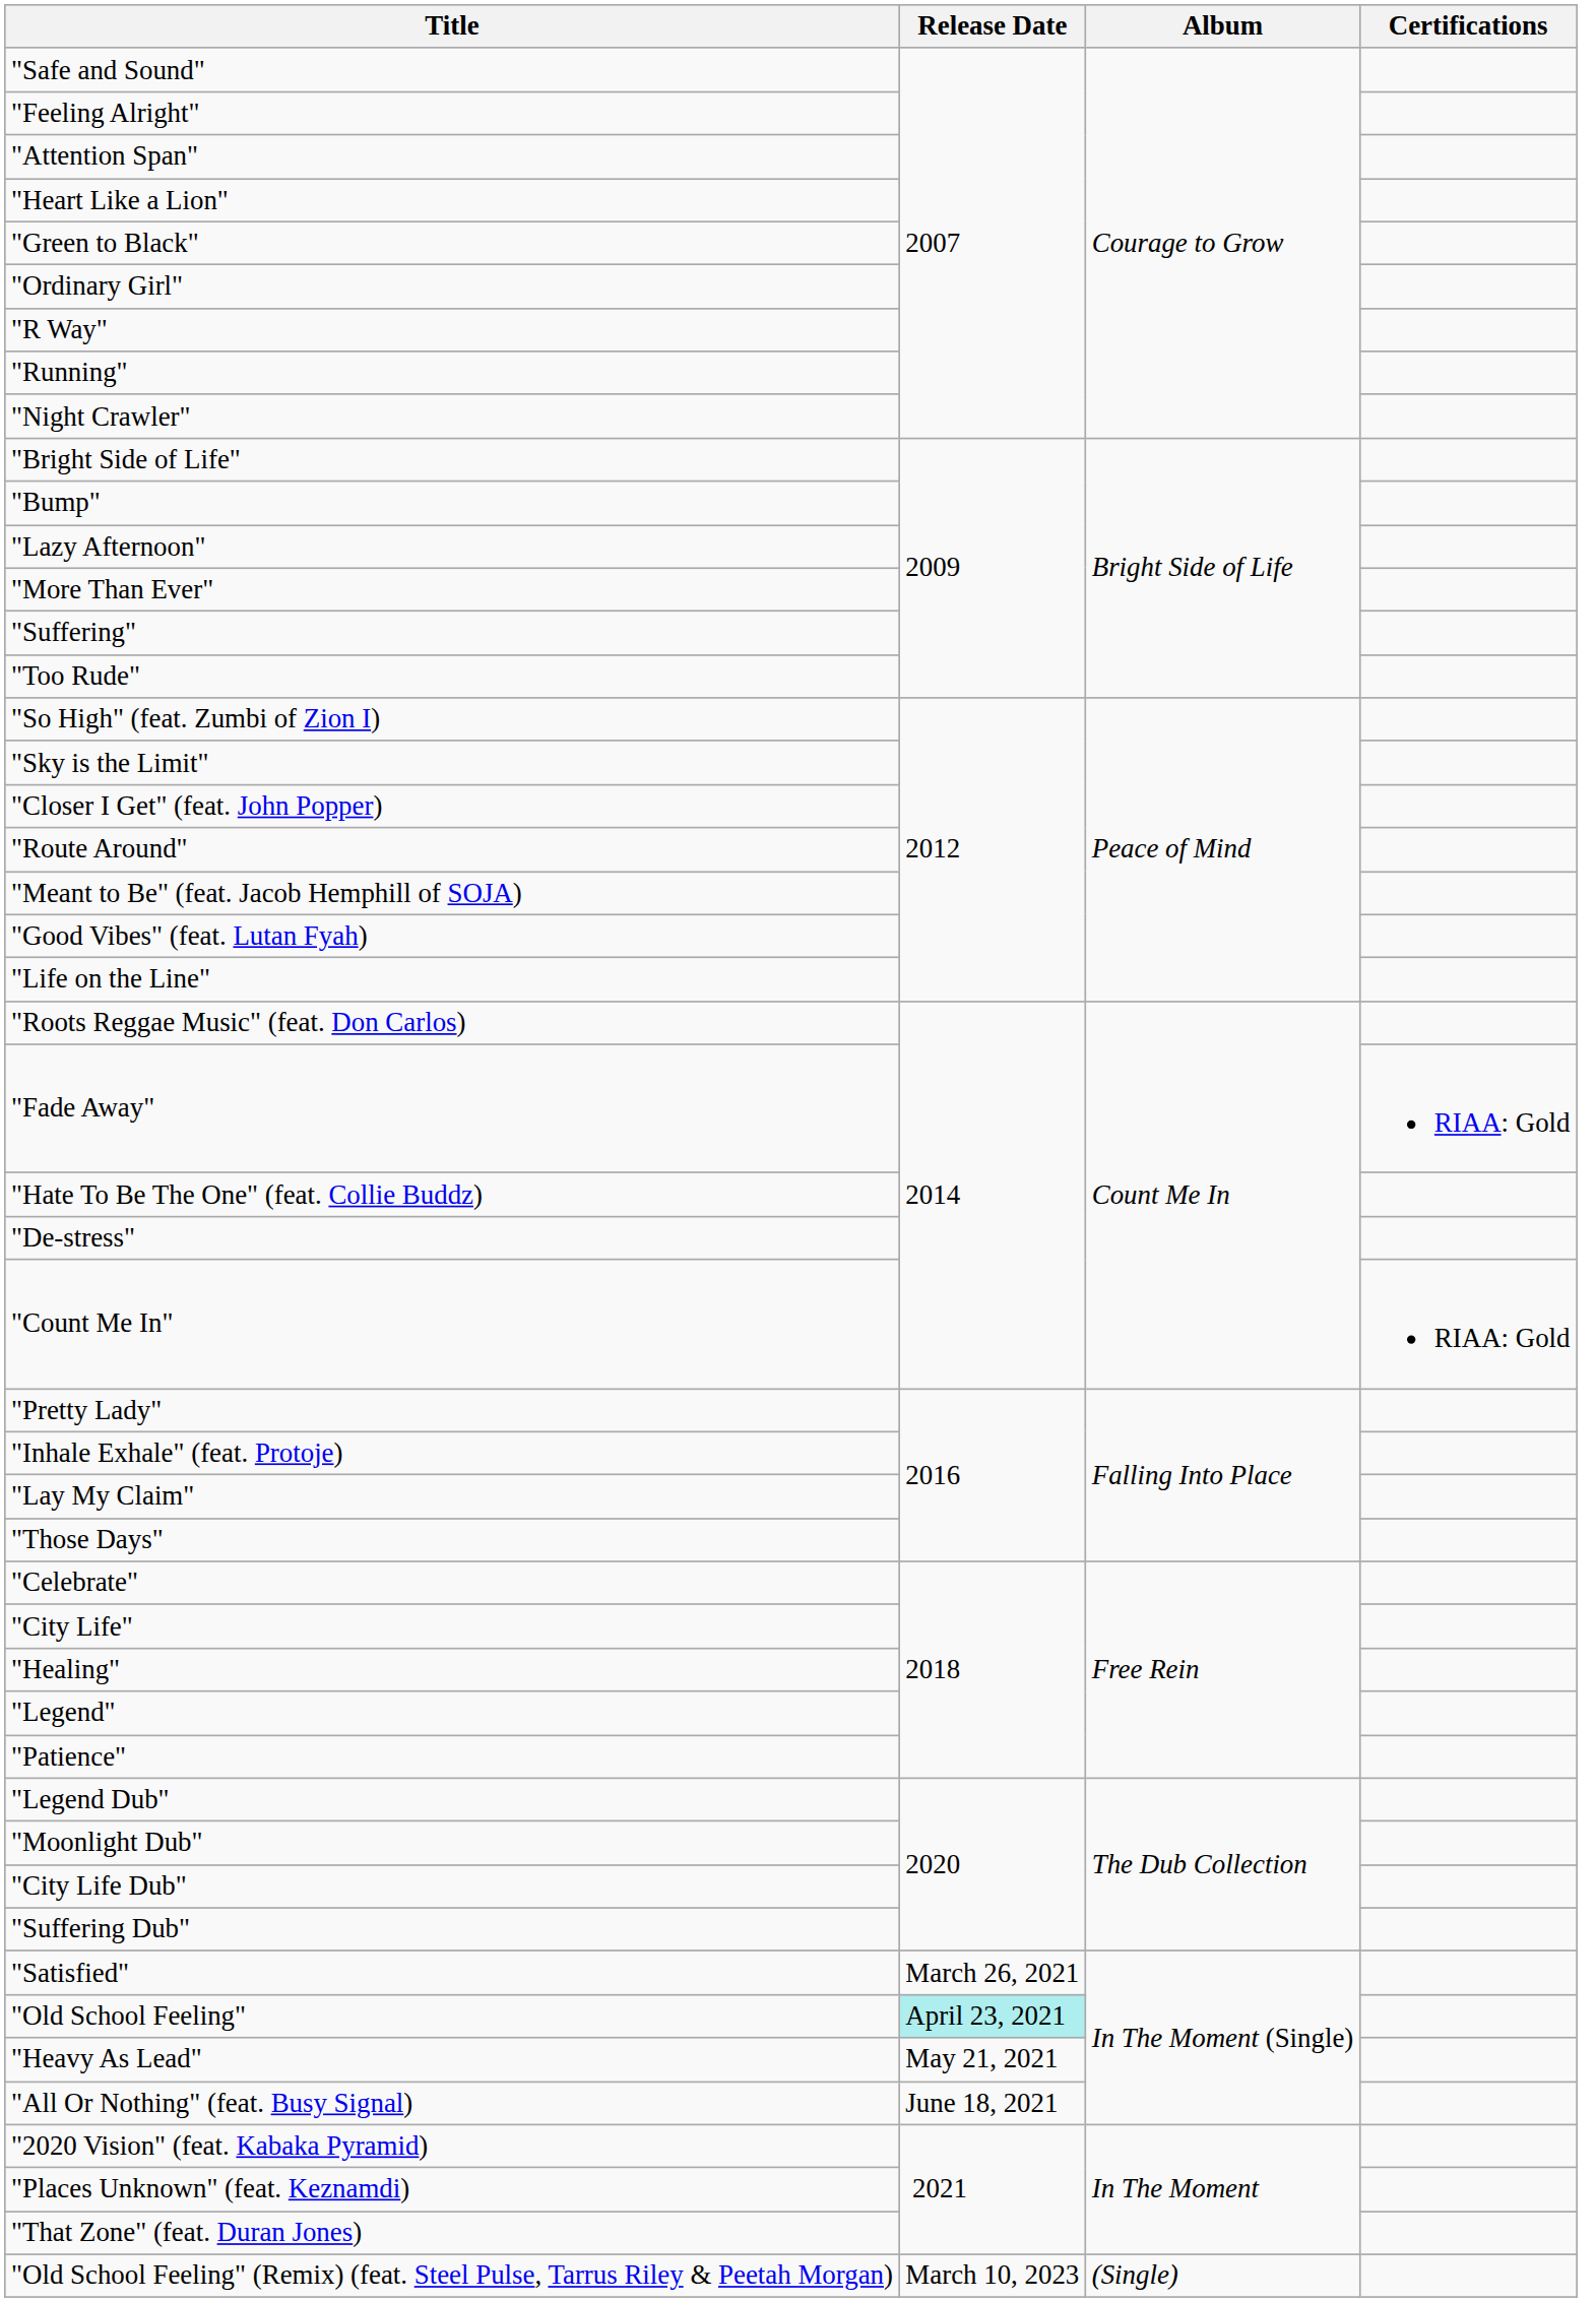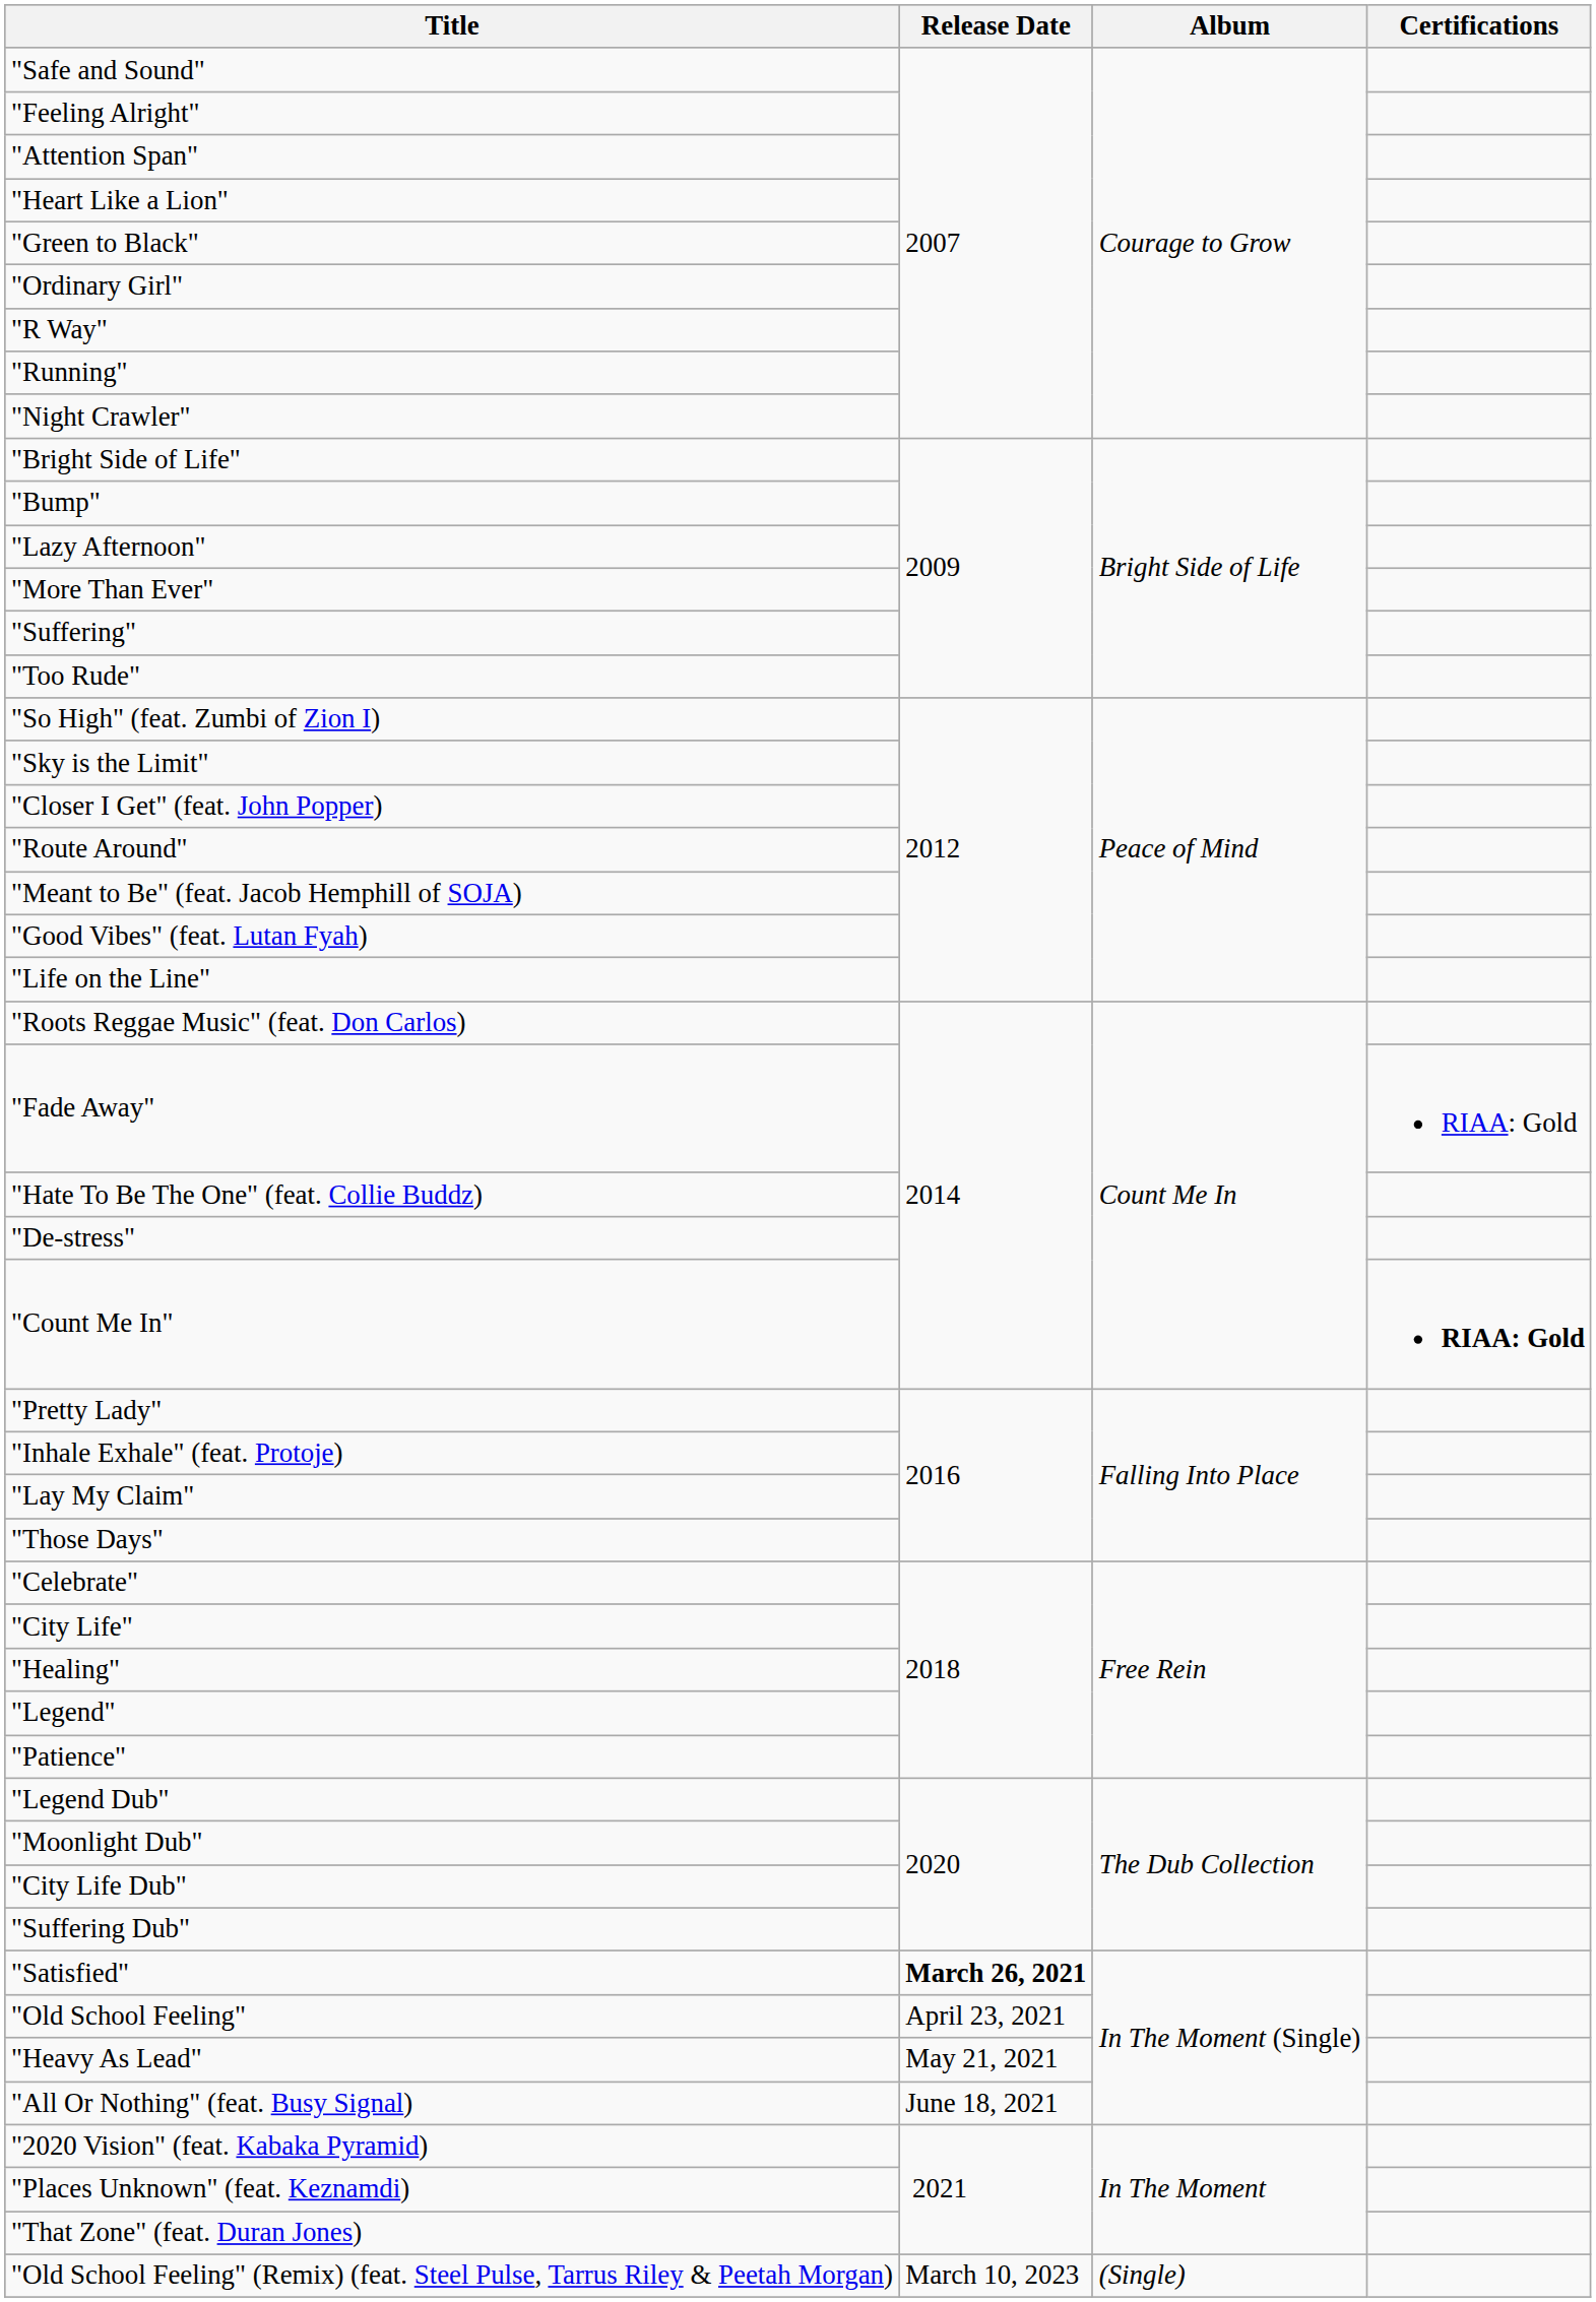"Count Me In" | Certifications: normal -> bold
"Satisfied" | Release Date: normal -> bold
"Old School Feeling" | Release Date: paleturquoise background -> no background
